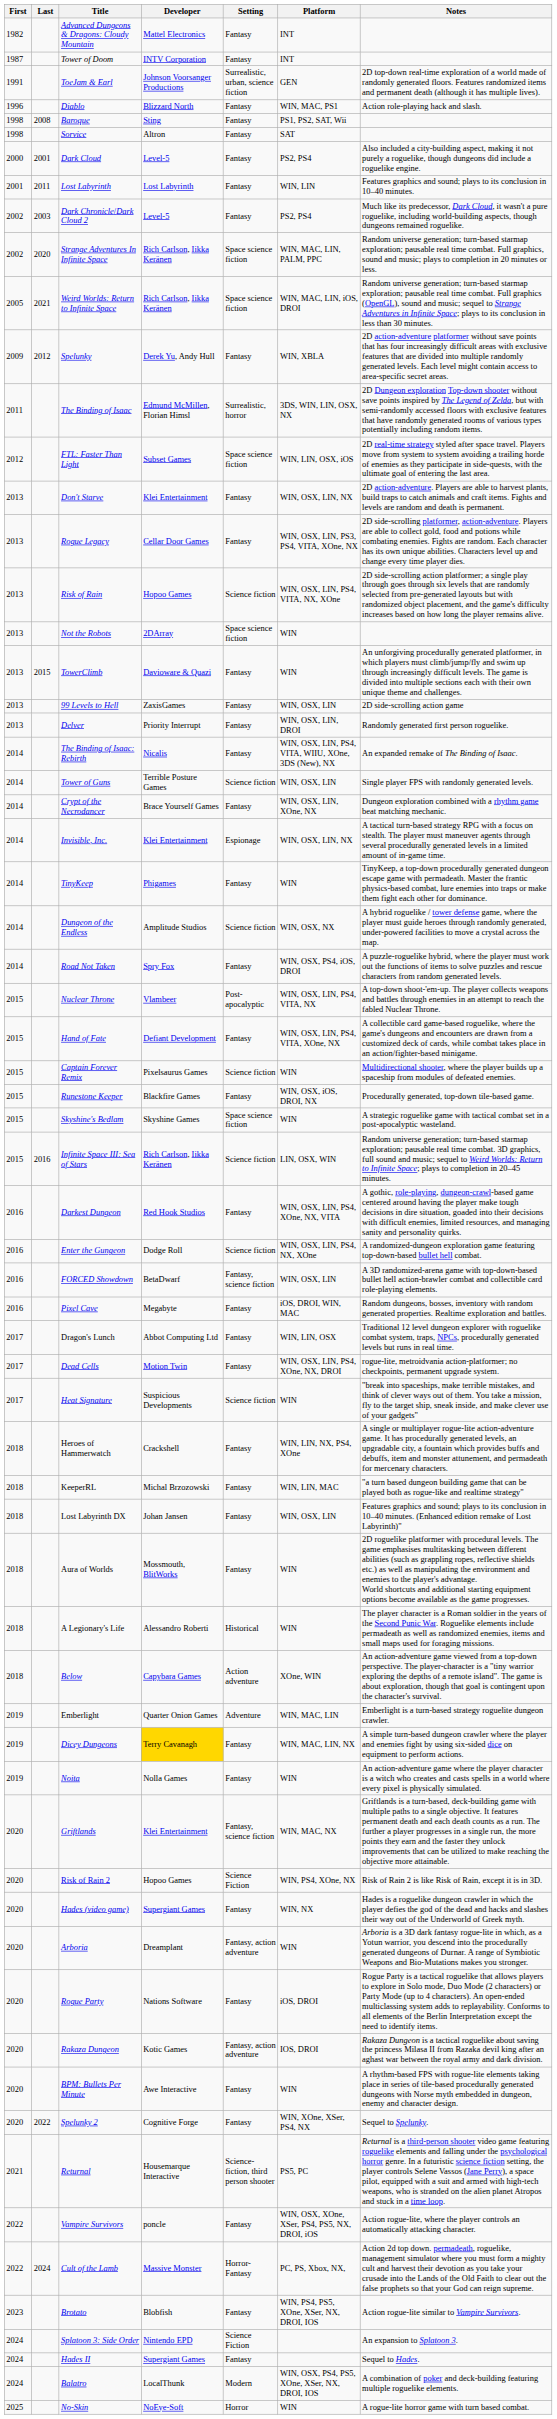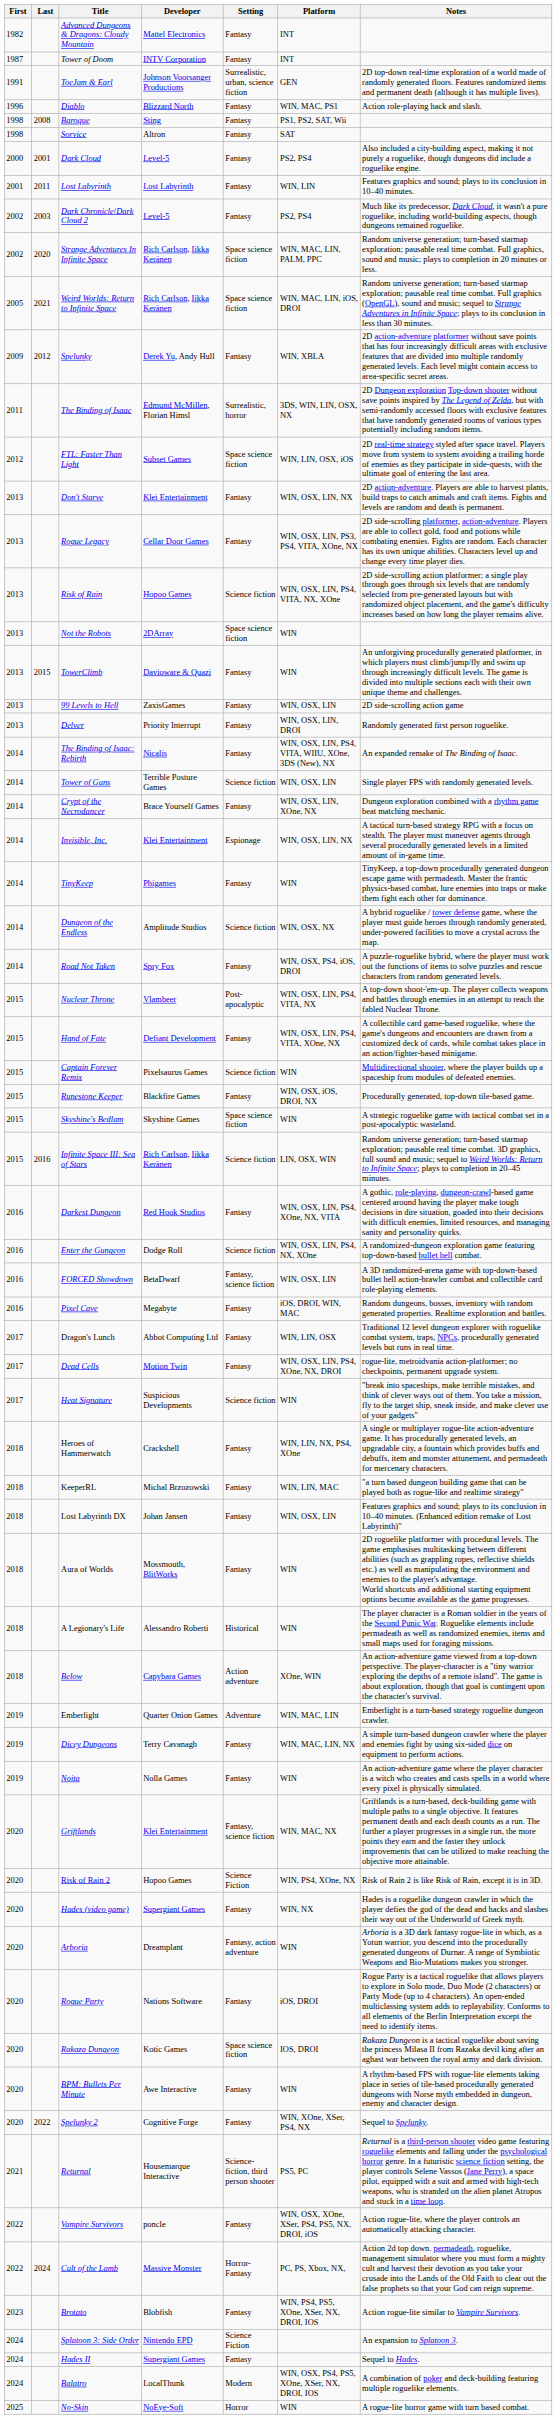Dicey Dungeons | Developer: gold background -> no background
Rakaza Dungeon | Setting: Fantasy, action adventure -> Space science fiction
